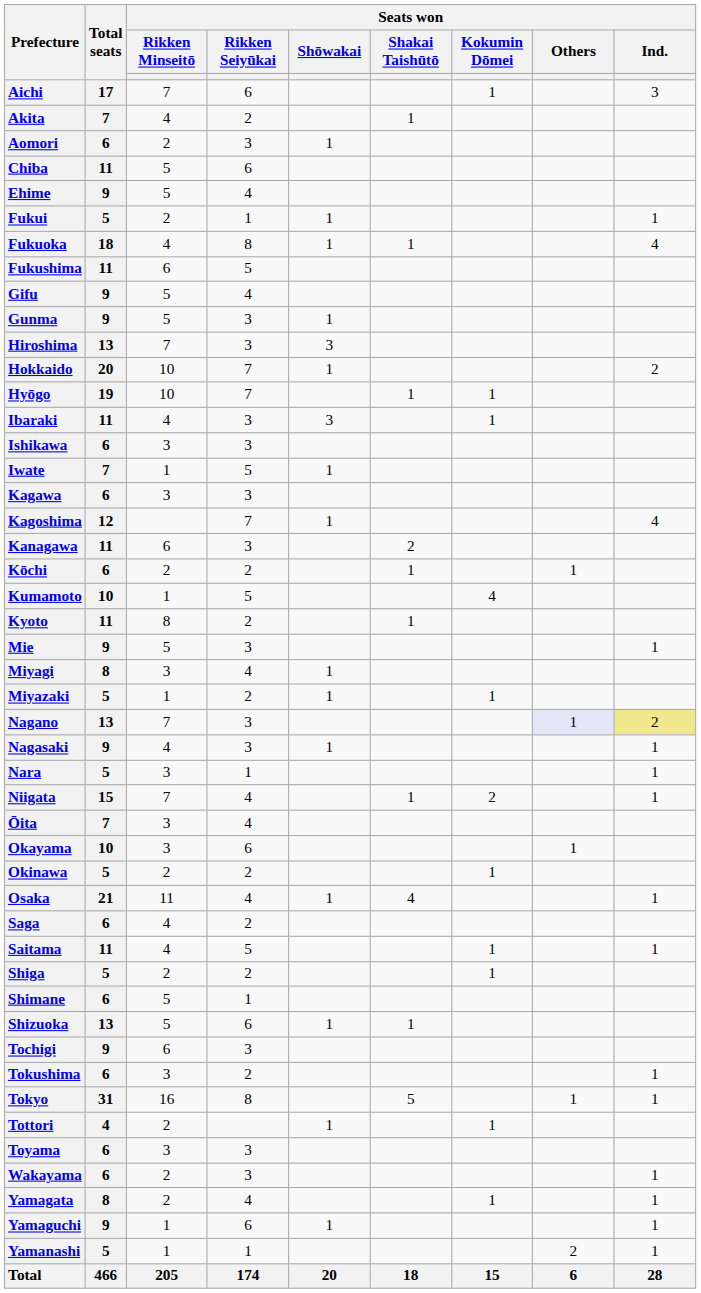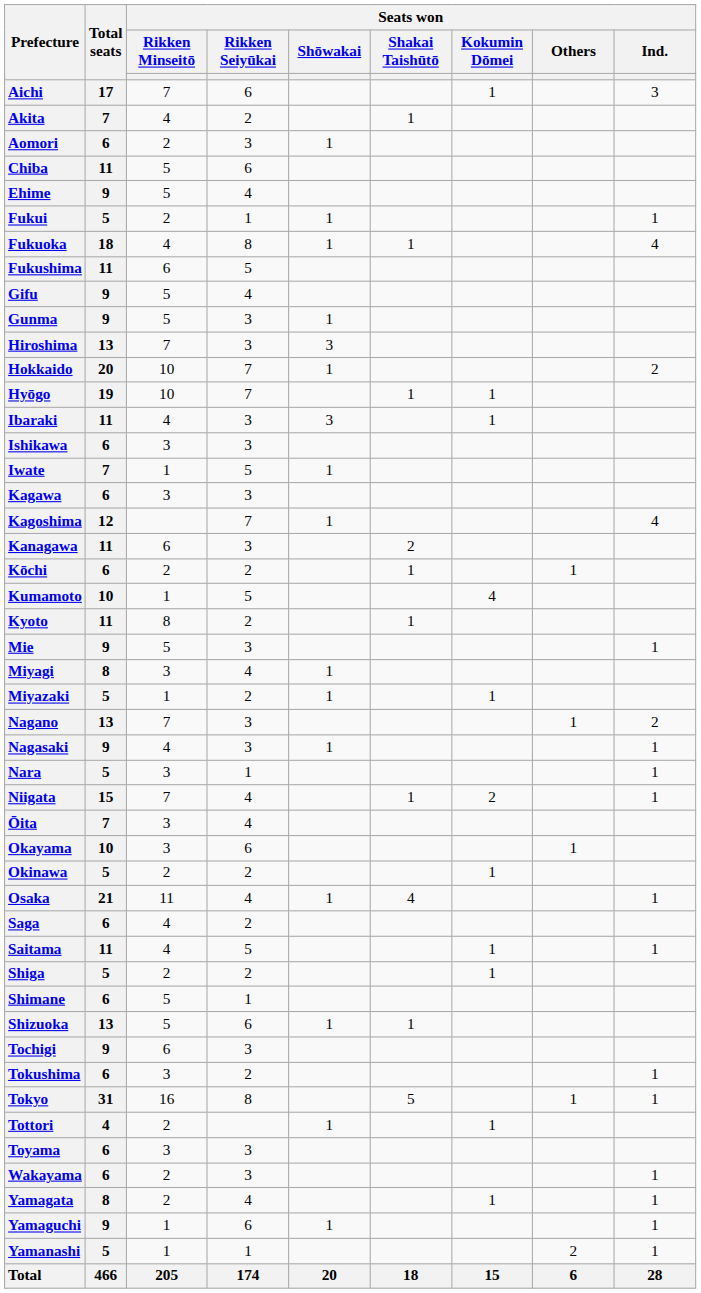Nagano | Seats won / Others: lavender background -> no background
Nagano | Seats won / Ind.: khaki background -> no background
